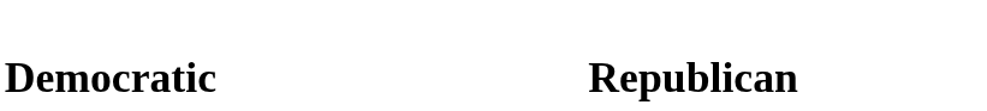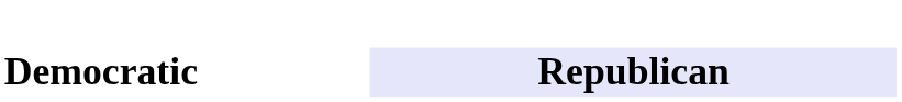Democratic | 136: no background -> lavender background
